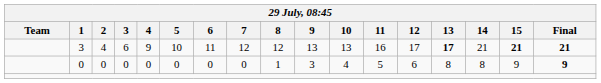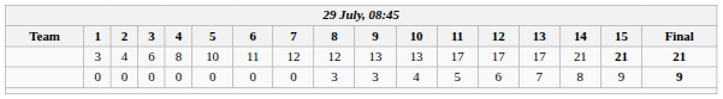row 3 | 4: 9 -> 8
row 3 | 11: 16 -> 17
row 3 | 13: bold -> normal
row 4 | 8: 1 -> 3
row 4 | 13: 8 -> 7
